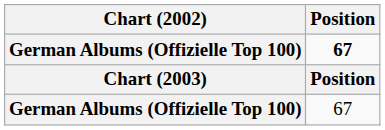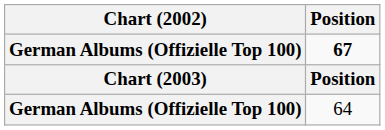row 4 | Position: 67 -> 64
